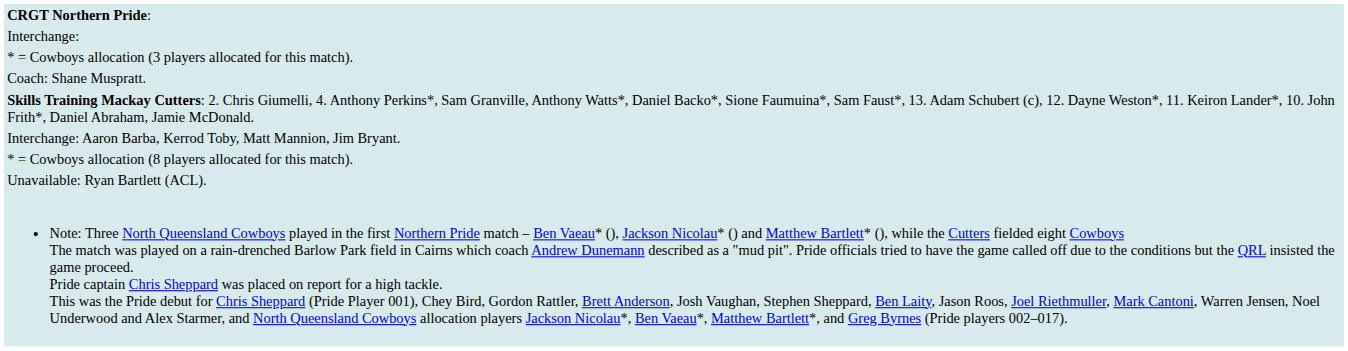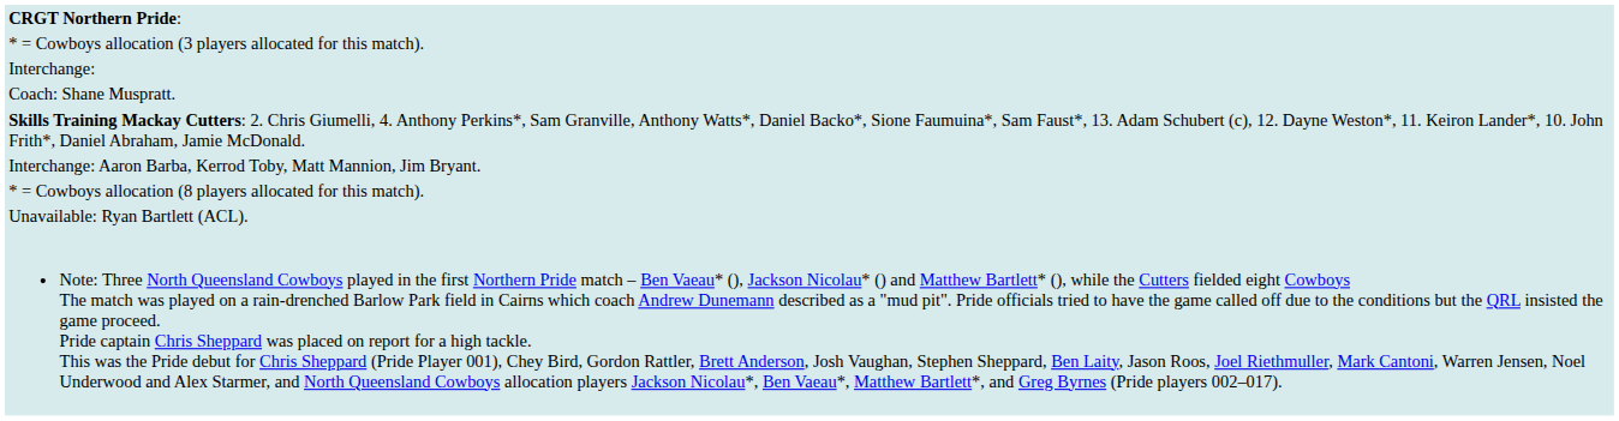row 2 | column 1: Interchange: -> * = Cowboys allocation (3 players allocated for this match).
row 3 | column 1: * = Cowboys allocation (3 players allocated for this match). -> Interchange:
